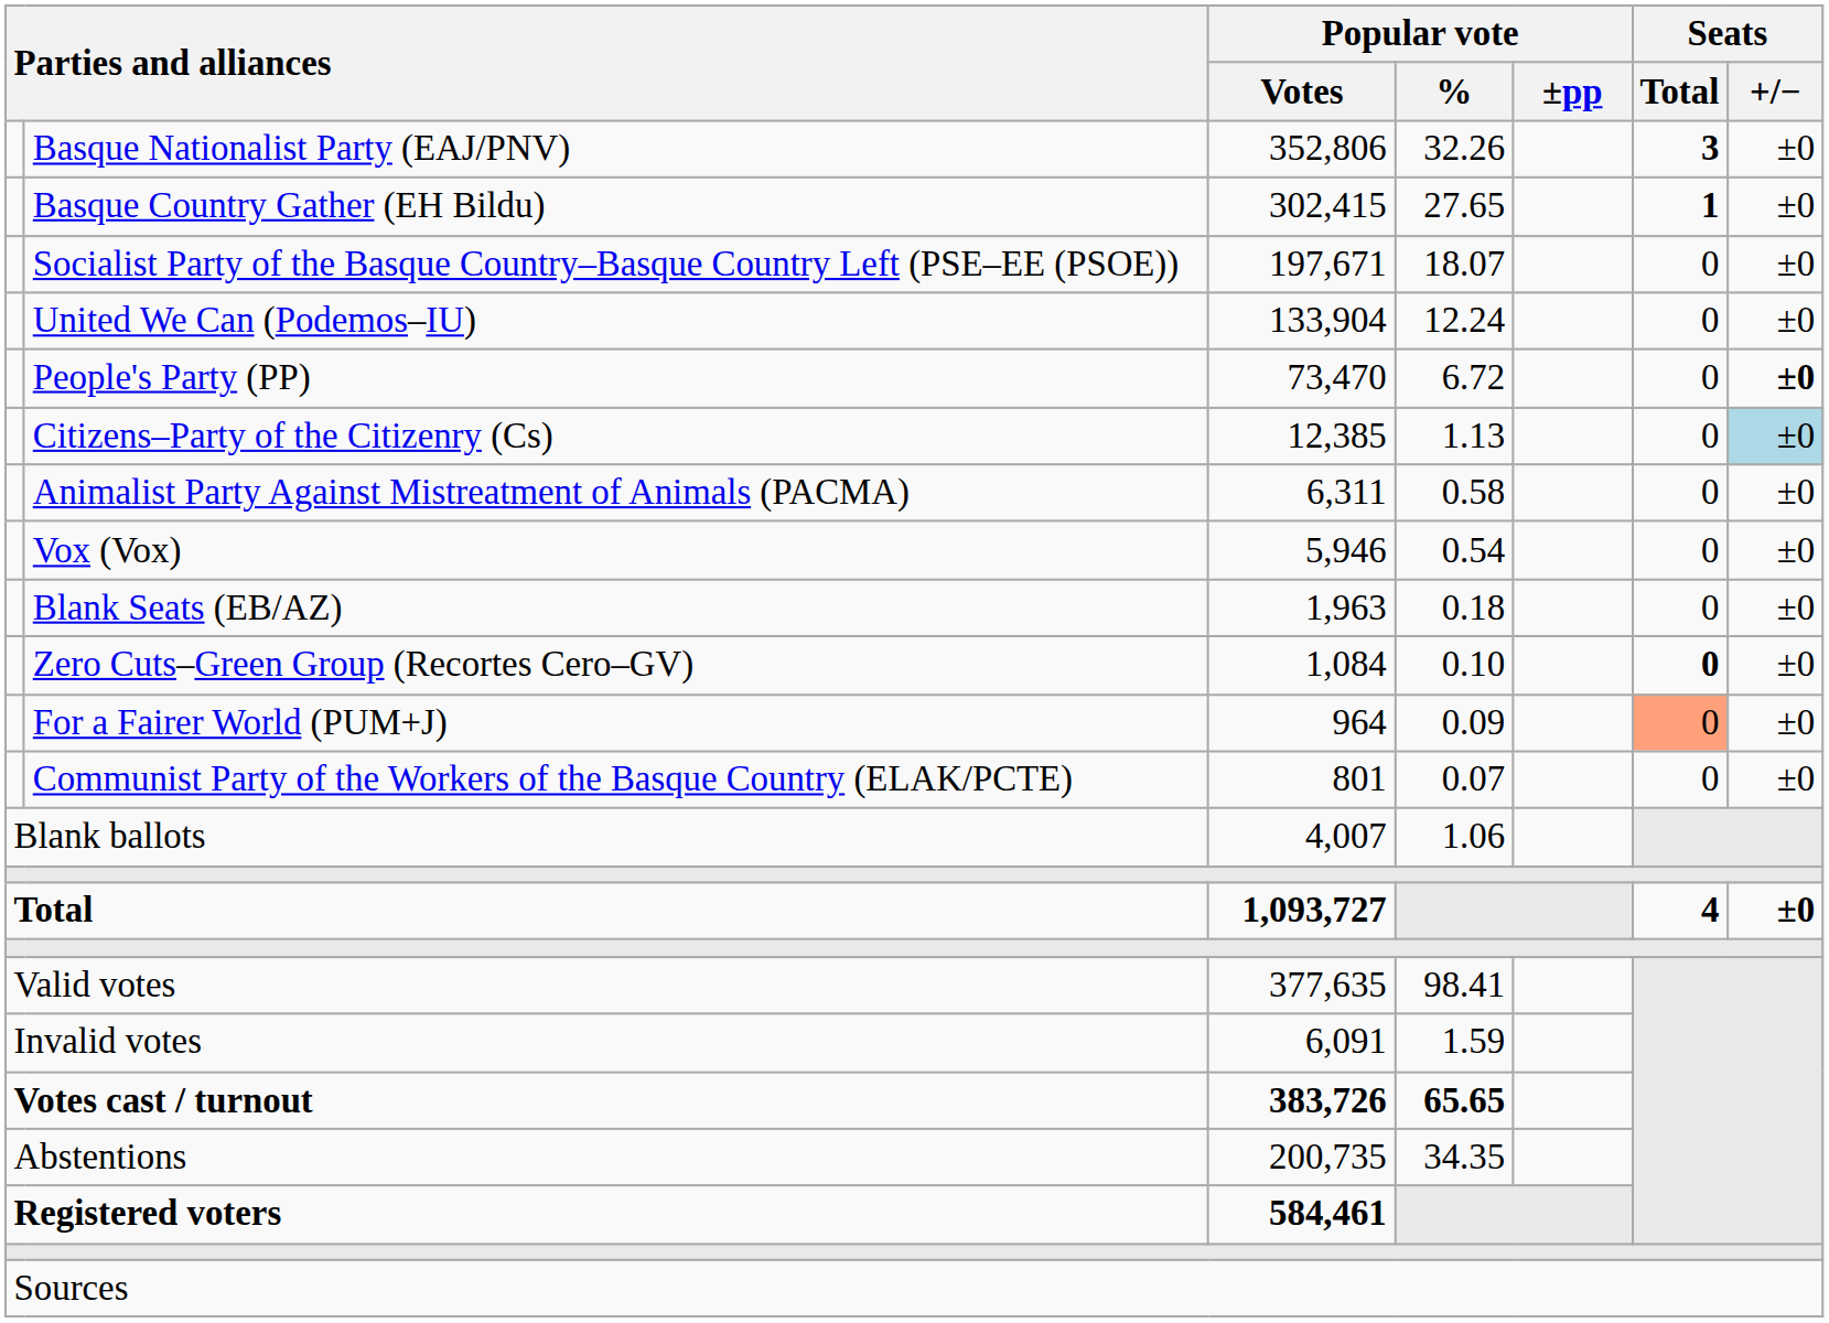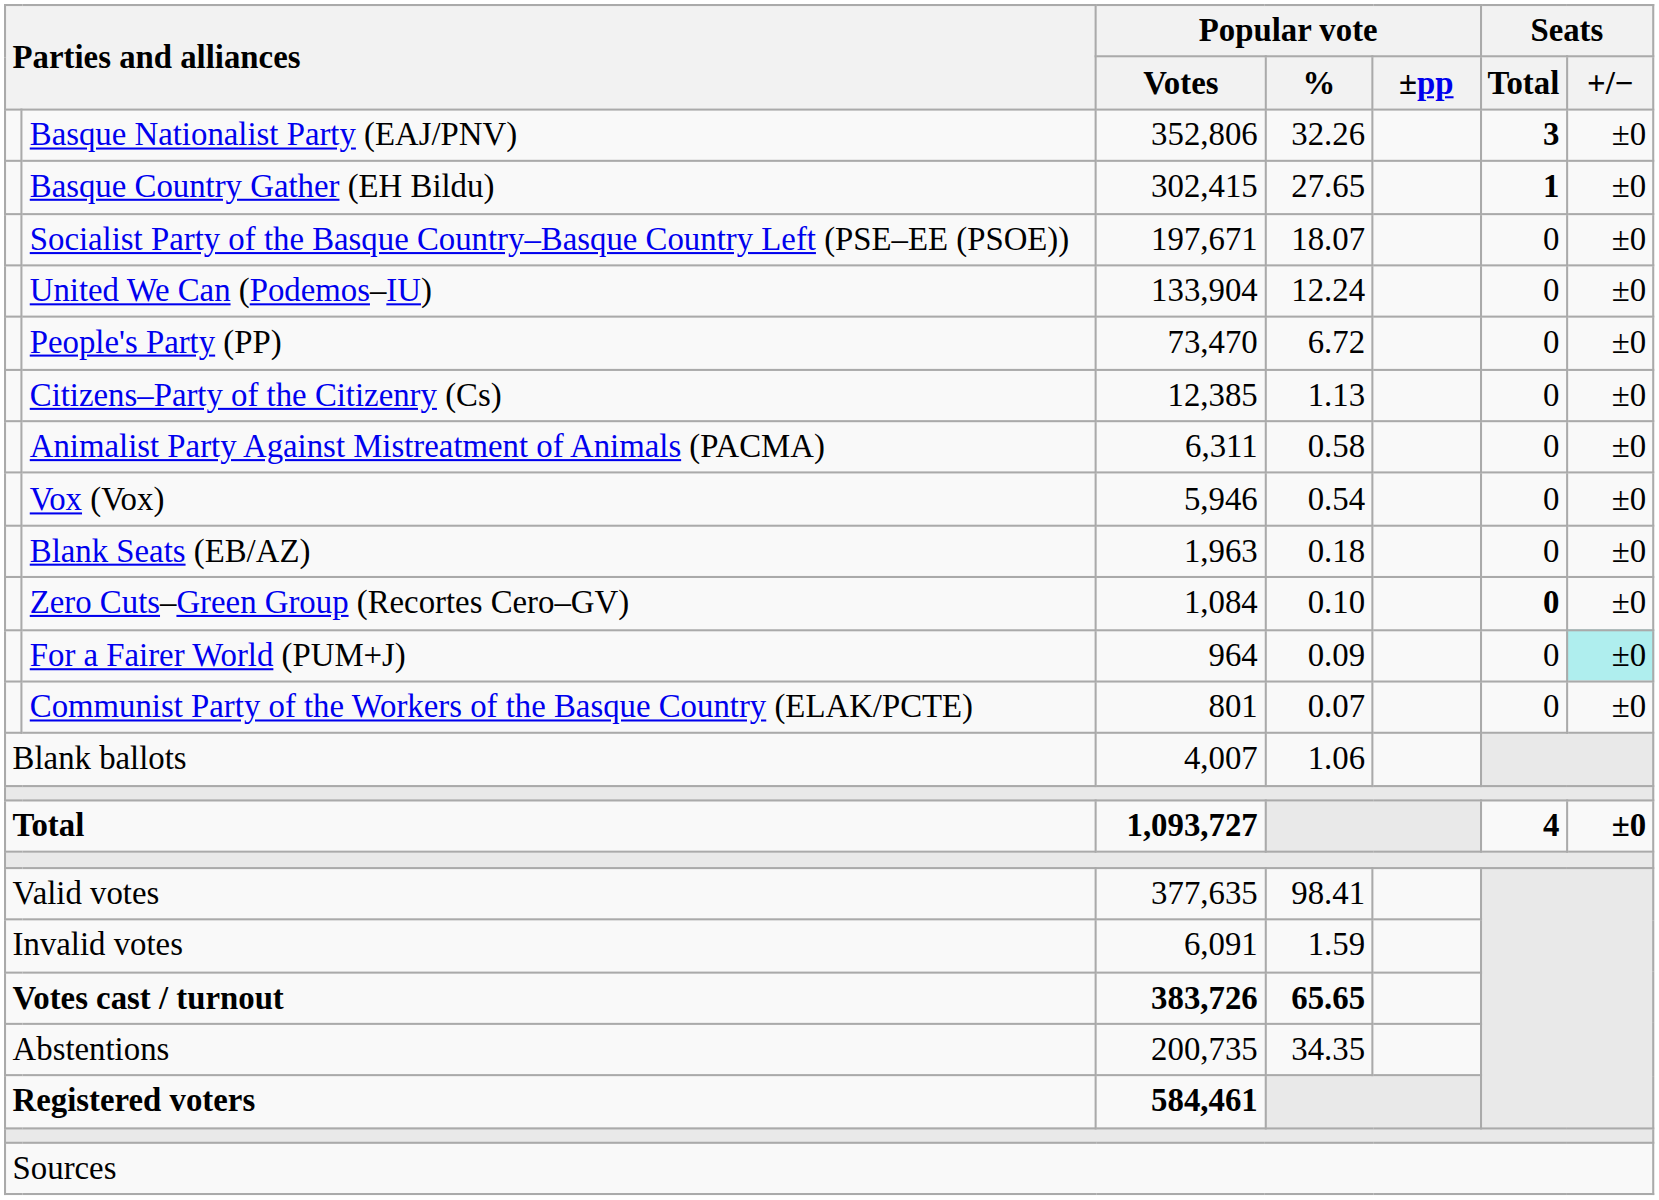People's Party (PP) | Seats / +/−: bold -> normal
Citizens–Party of the Citizenry (Cs) | Seats / +/−: lightblue background -> no background
For a Fairer World (PUM+J) | Seats / Total: lightsalmon background -> no background
For a Fairer World (PUM+J) | Seats / +/−: no background -> paleturquoise background
